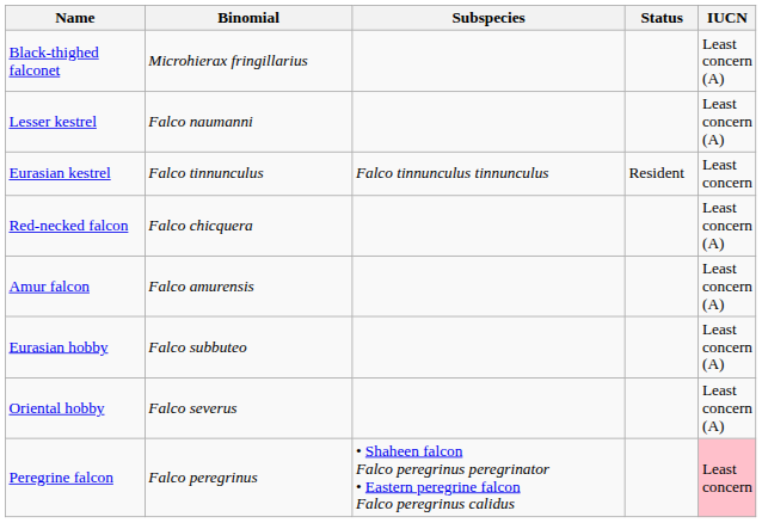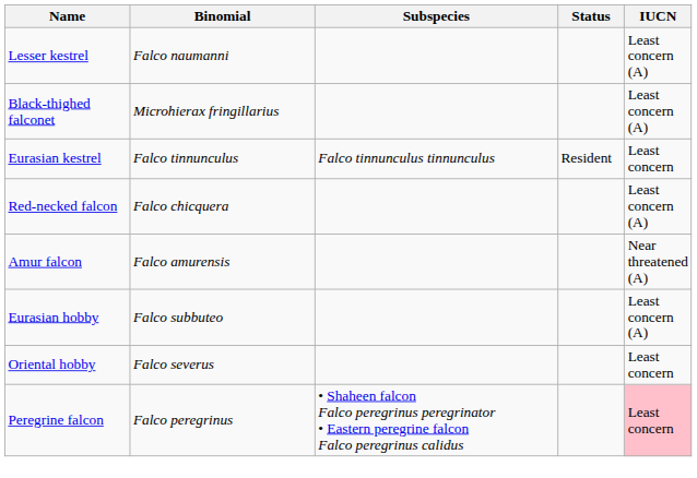rows swapped: Black-thighed falconet <-> Lesser kestrel
Amur falcon | IUCN: Least concern (A) -> Near threatened (A)
Oriental hobby | IUCN: Least concern (A) -> Least concern
